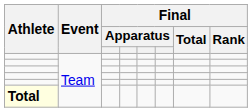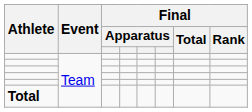row 9 | Athlete: lightyellow background -> no background
